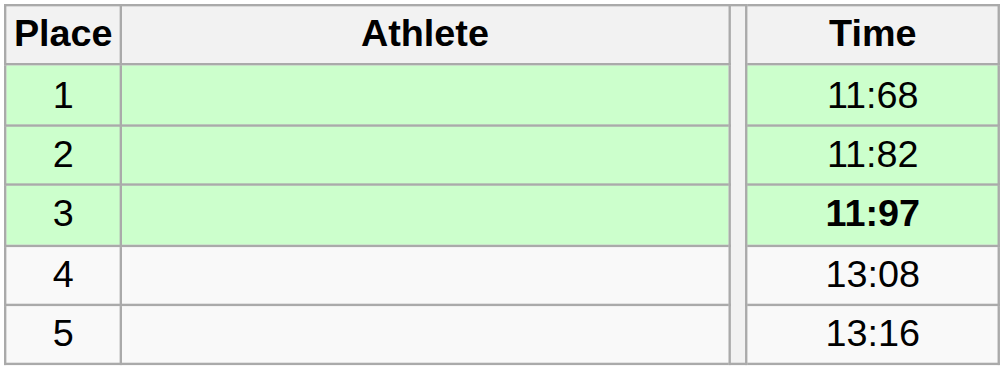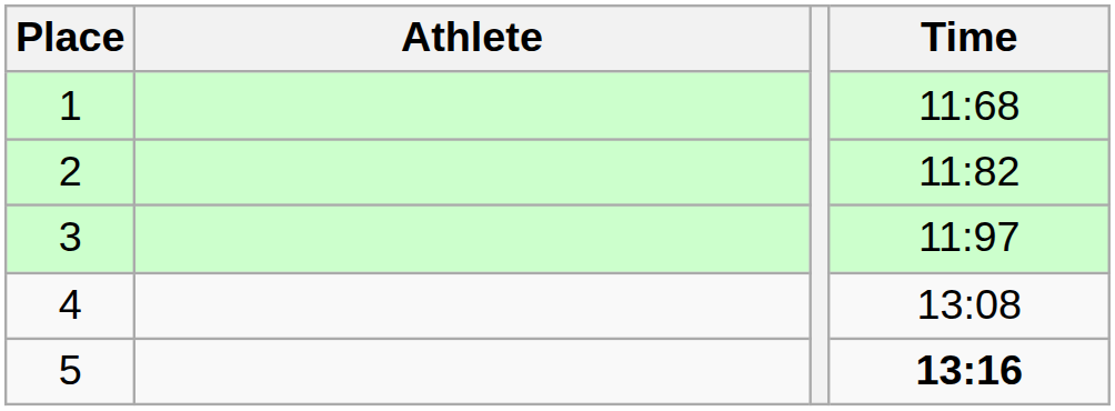3 | Time: bold -> normal
5 | Time: normal -> bold
